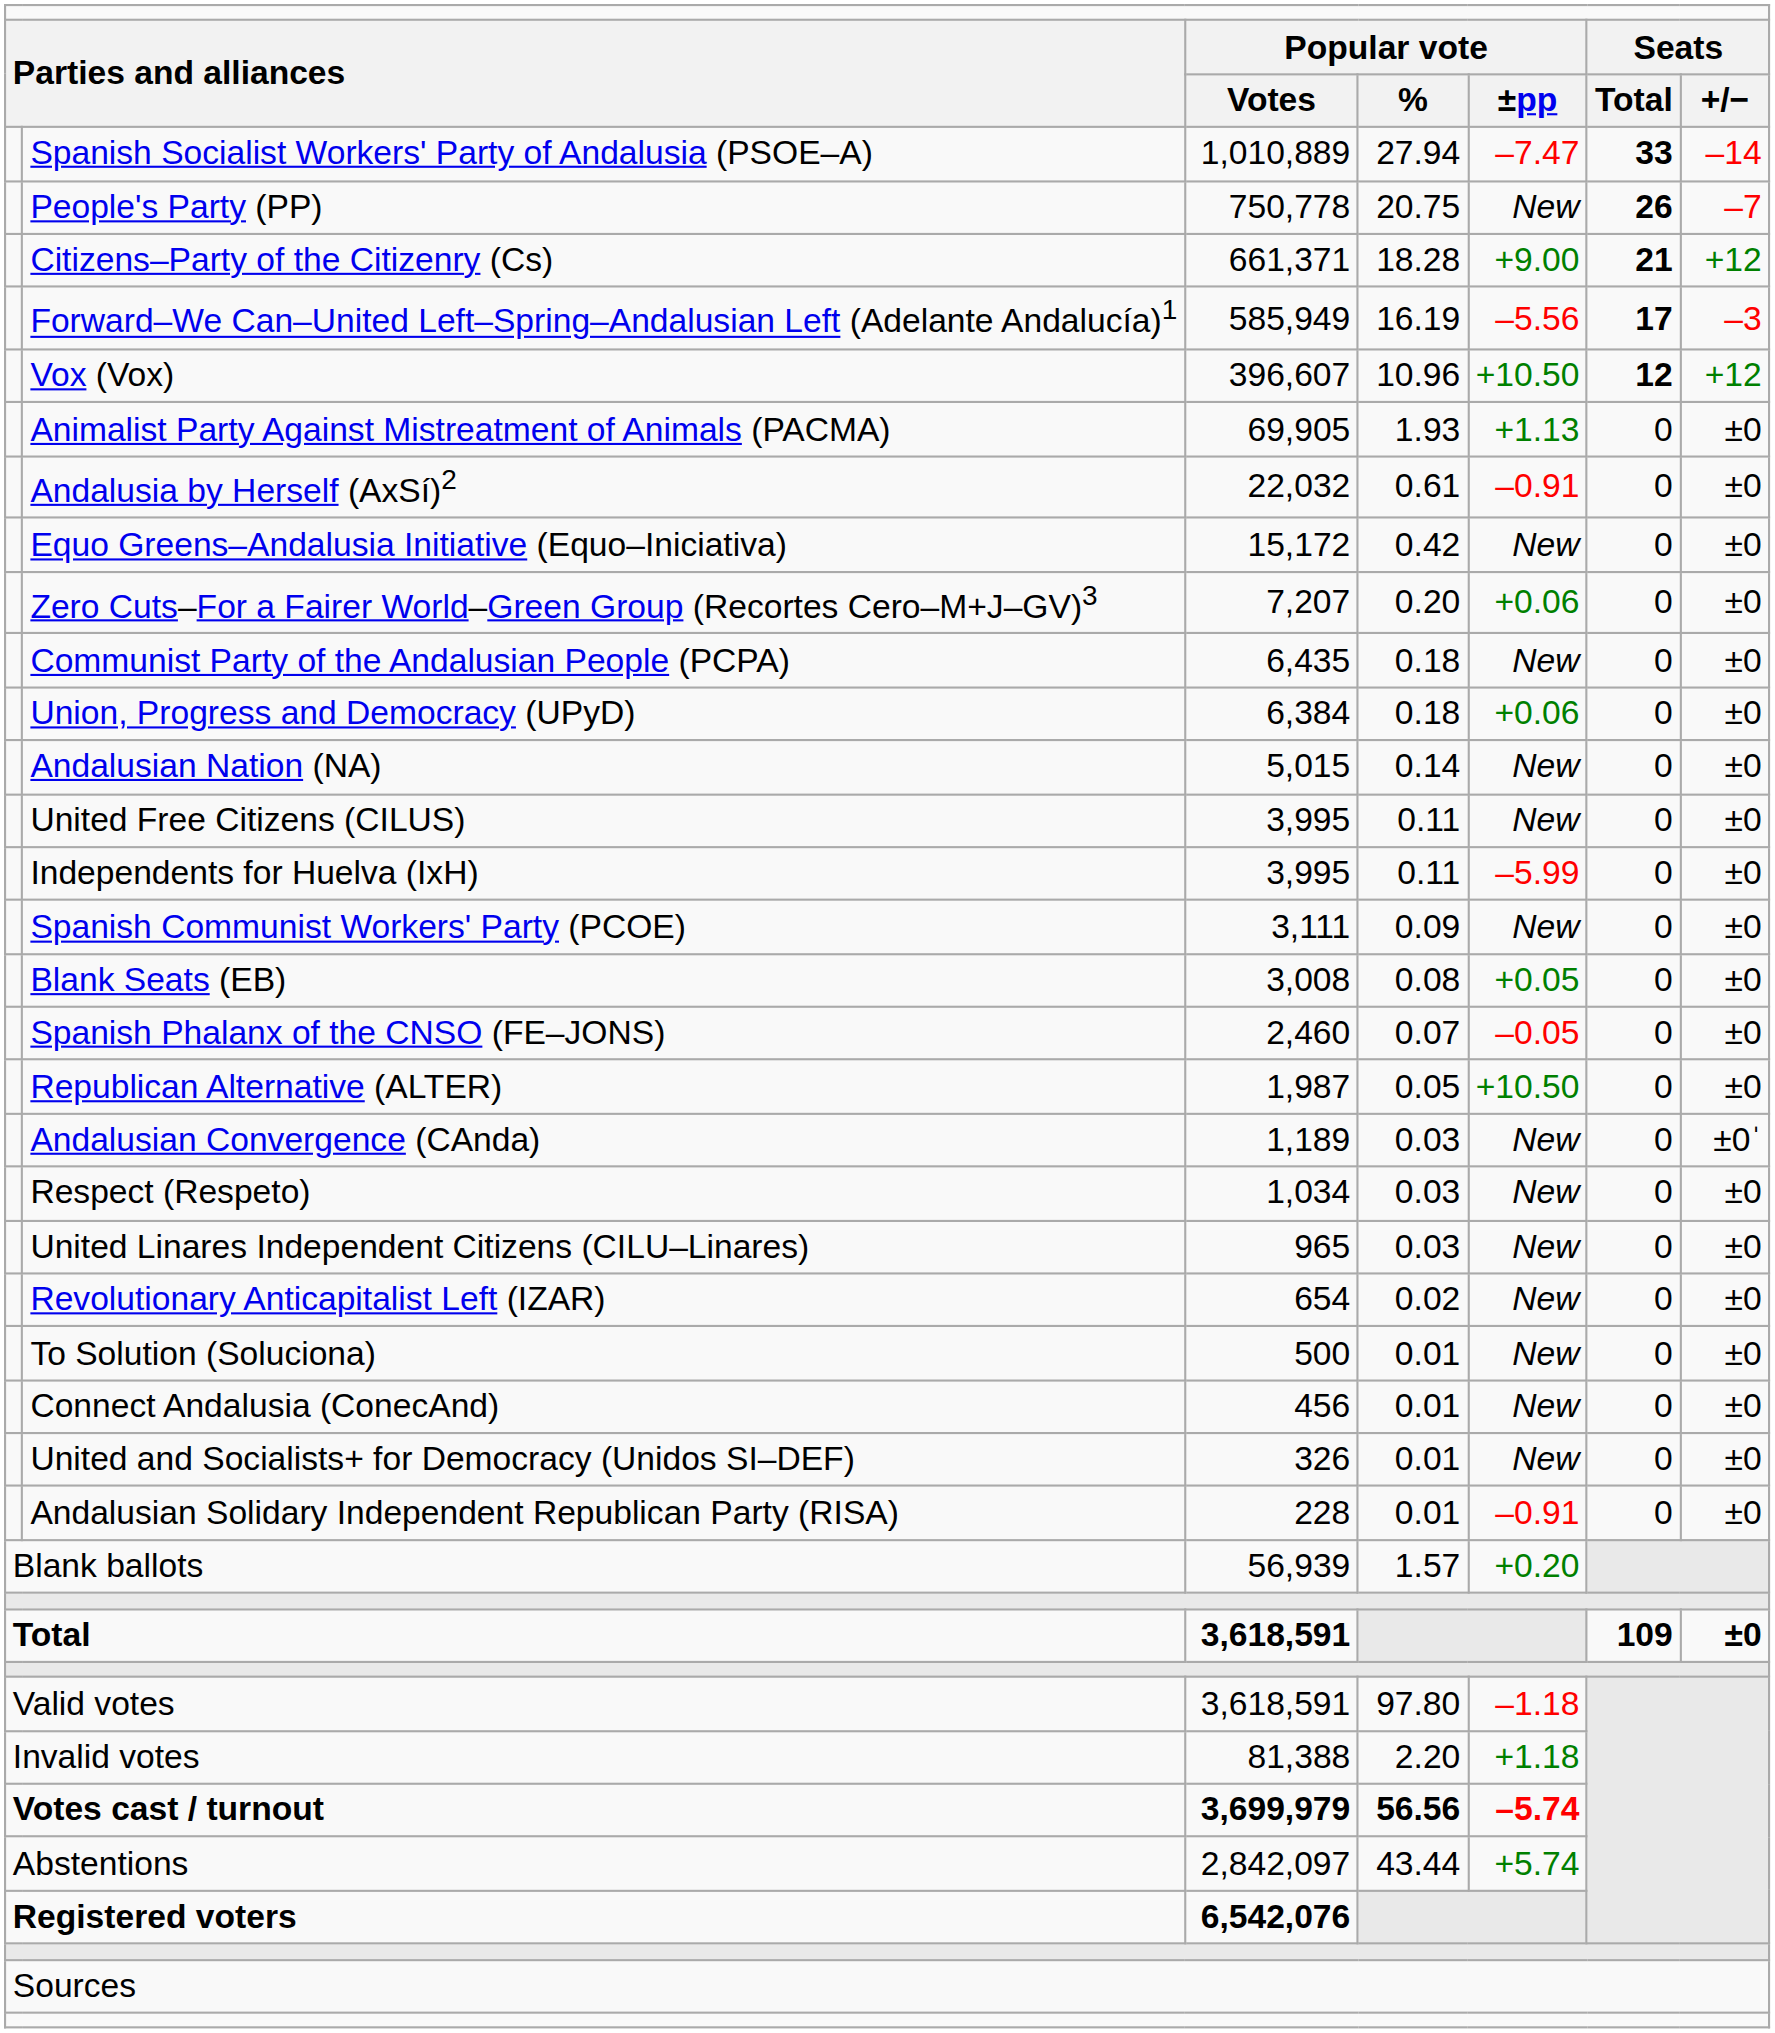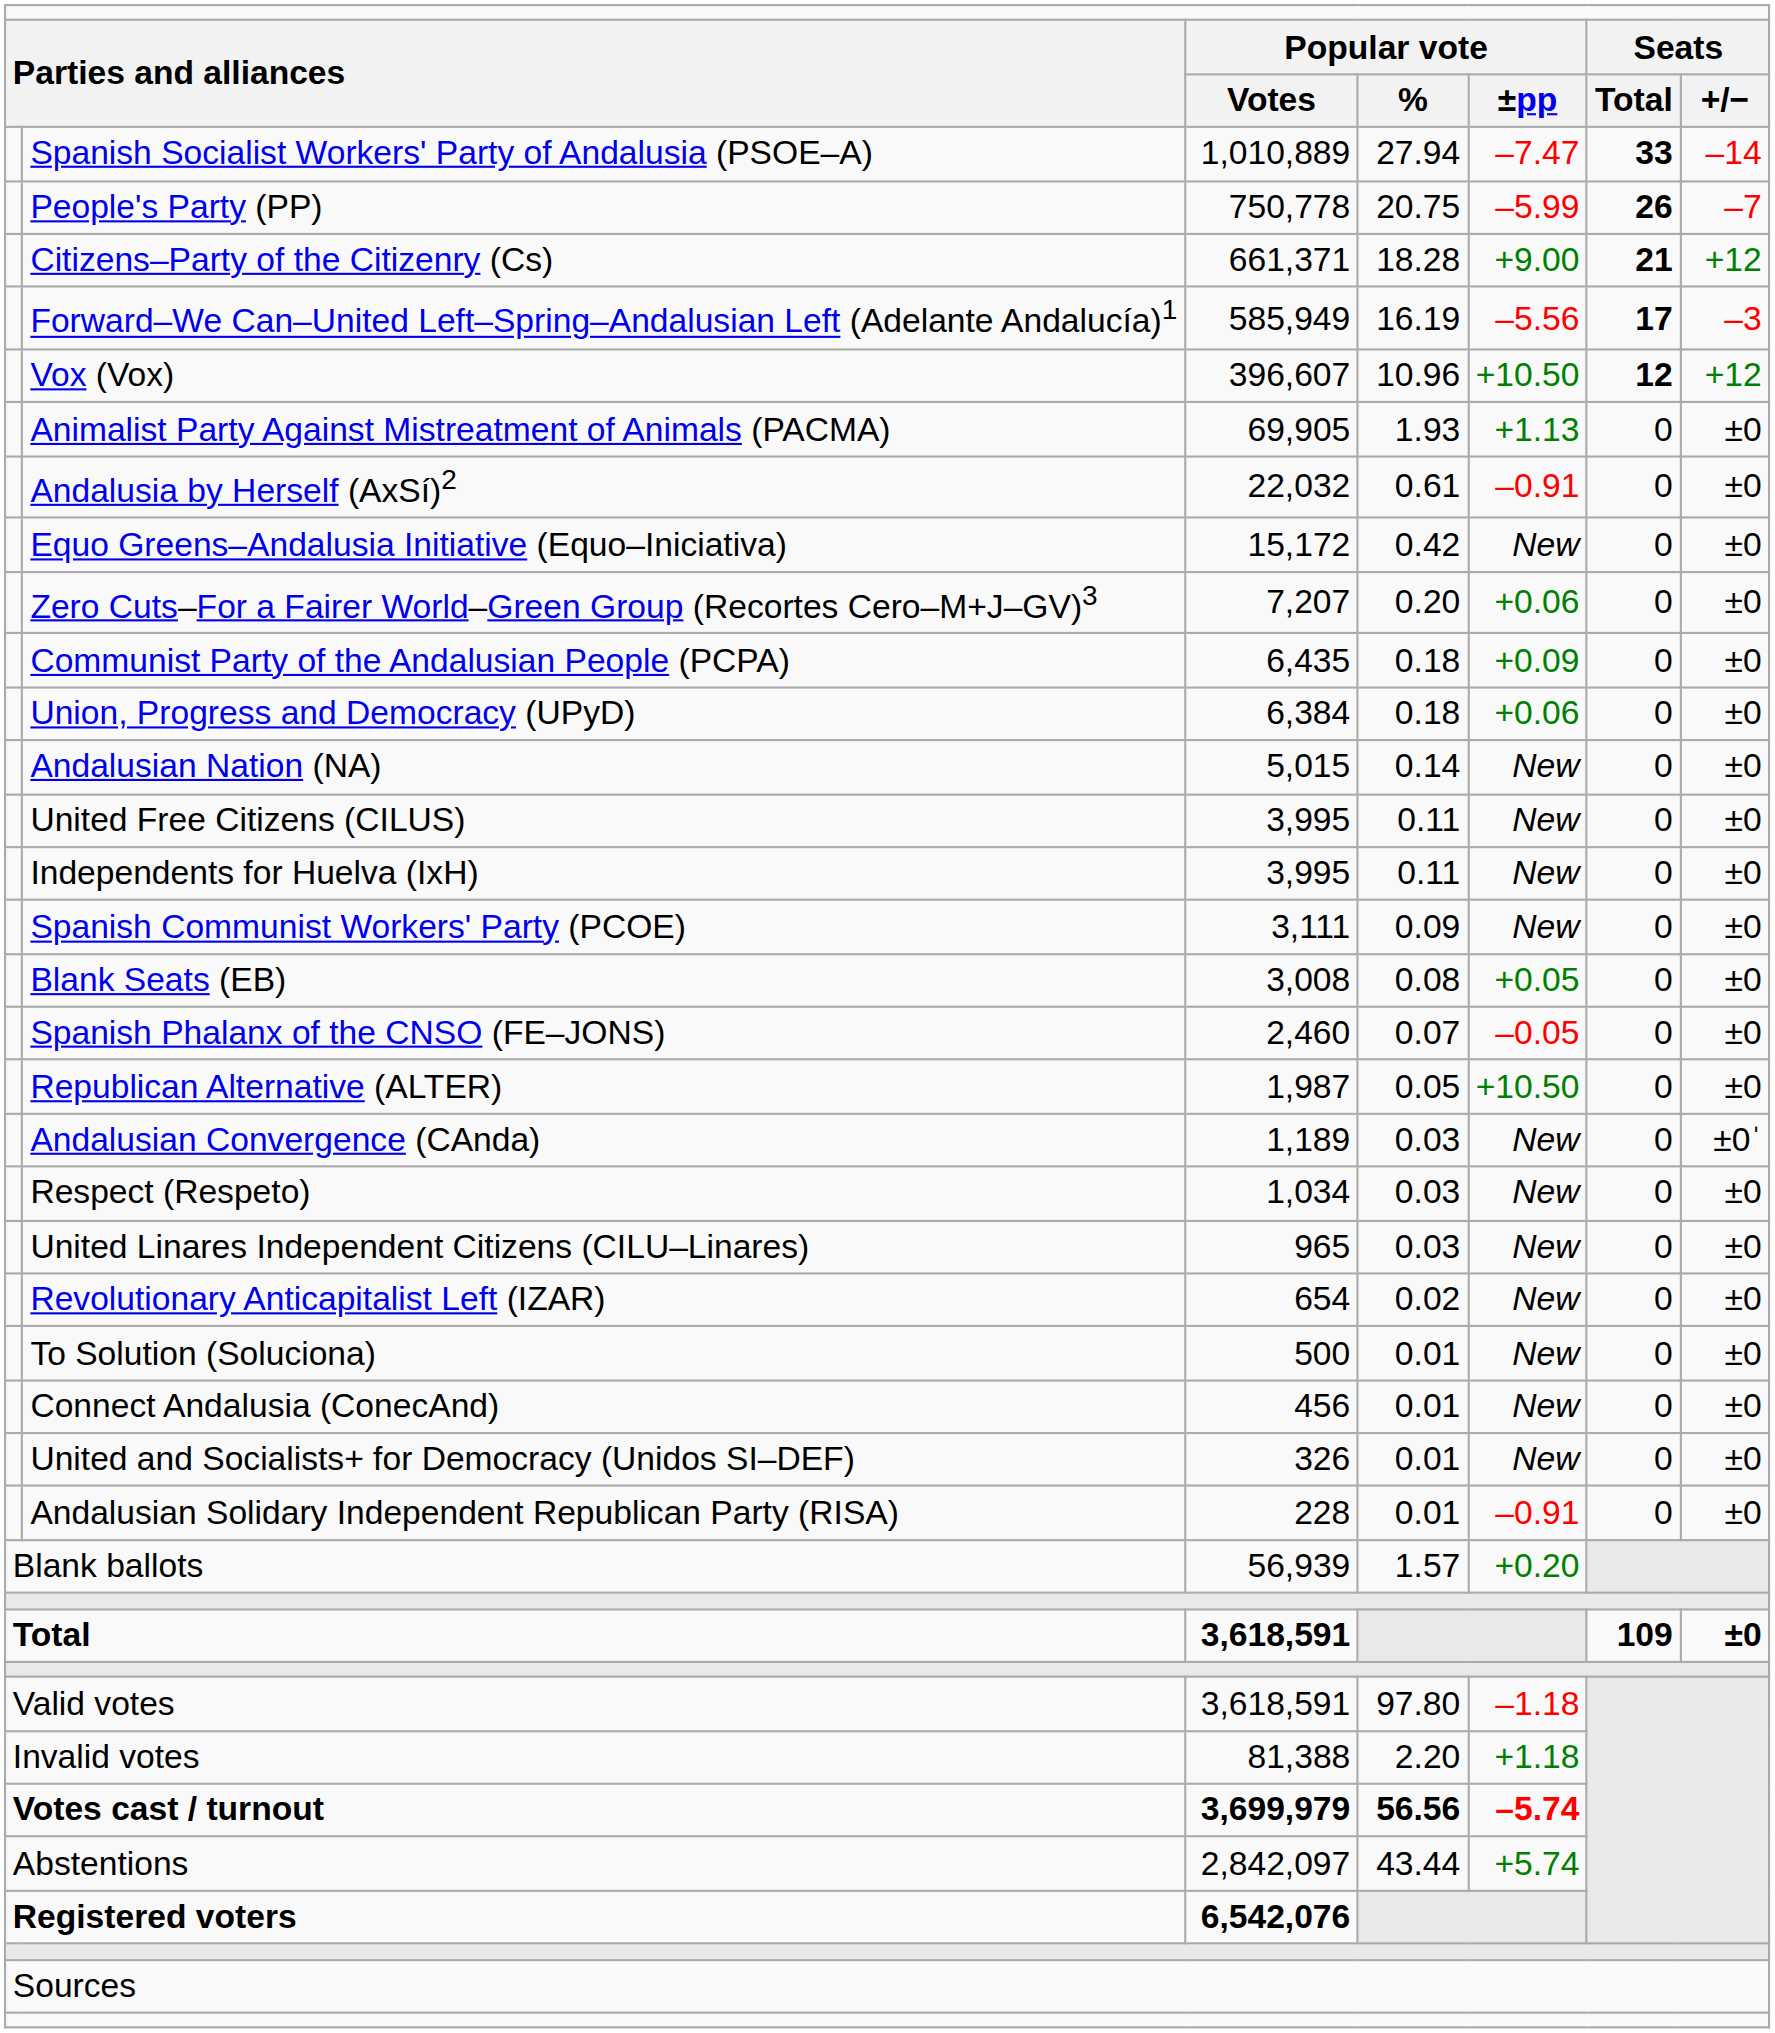People's Party (PP) | column 5: New -> –5.99
Communist Party of the Andalusian People (PCPA) | column 5: New -> +0.09
Independents for Huelva (IxH) | column 5: –5.99 -> New
